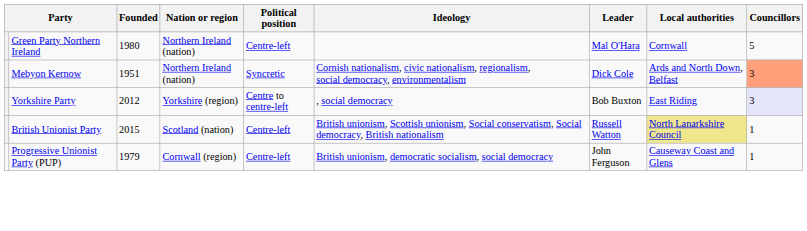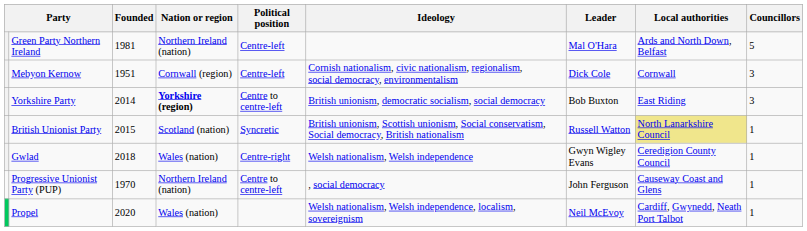Green Party Northern Ireland | Founded: 1980 -> 1981
Green Party Northern Ireland | Local authorities: Cornwall -> Ards and North Down, Belfast
Mebyon Kernow | Nation or region: Northern Ireland (nation) -> Cornwall (region)
Mebyon Kernow | Political position: Syncretic -> Centre-left
Mebyon Kernow | Local authorities: Ards and North Down, Belfast -> Cornwall
Mebyon Kernow | Councillors: lightsalmon background -> no background
Yorkshire Party | Founded: 2012 -> 2014
Yorkshire Party | Nation or region: normal -> bold
Yorkshire Party | Ideology: , social democracy -> British unionism, democratic socialism, social democracy
Yorkshire Party | Councillors: lavender background -> no background
British Unionist Party | Political position: Centre-left -> Syncretic
+ row: Gwlad | 2018 | Wales (nation) | Centre-right | Welsh nationalism, Welsh independence | Gwyn Wigley Evans | Ceredigion County Council | 1
Progressive Unionist Party (PUP) | Founded: 1979 -> 1970
Progressive Unionist Party (PUP) | Nation or region: Cornwall (region) -> Northern Ireland (nation)
Progressive Unionist Party (PUP) | Political position: Centre-left -> Centre to centre-left
Progressive Unionist Party (PUP) | Ideology: British unionism, democratic socialism, social democracy -> , social democracy
+ row: Propel | 2020 | Wales (nation) | Welsh nationalism, Welsh independence, localism, sovereignism | Neil McEvoy | Cardiff, Gwynedd, Neath Port Talbot | 1
